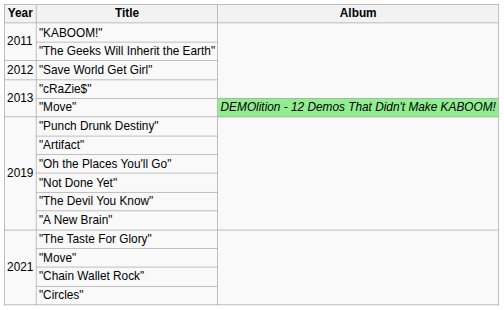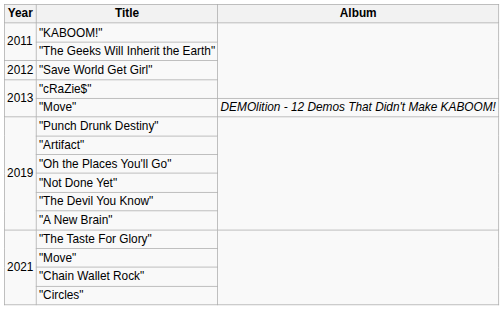2013 / "Move" | Album: lightgreen background -> no background
